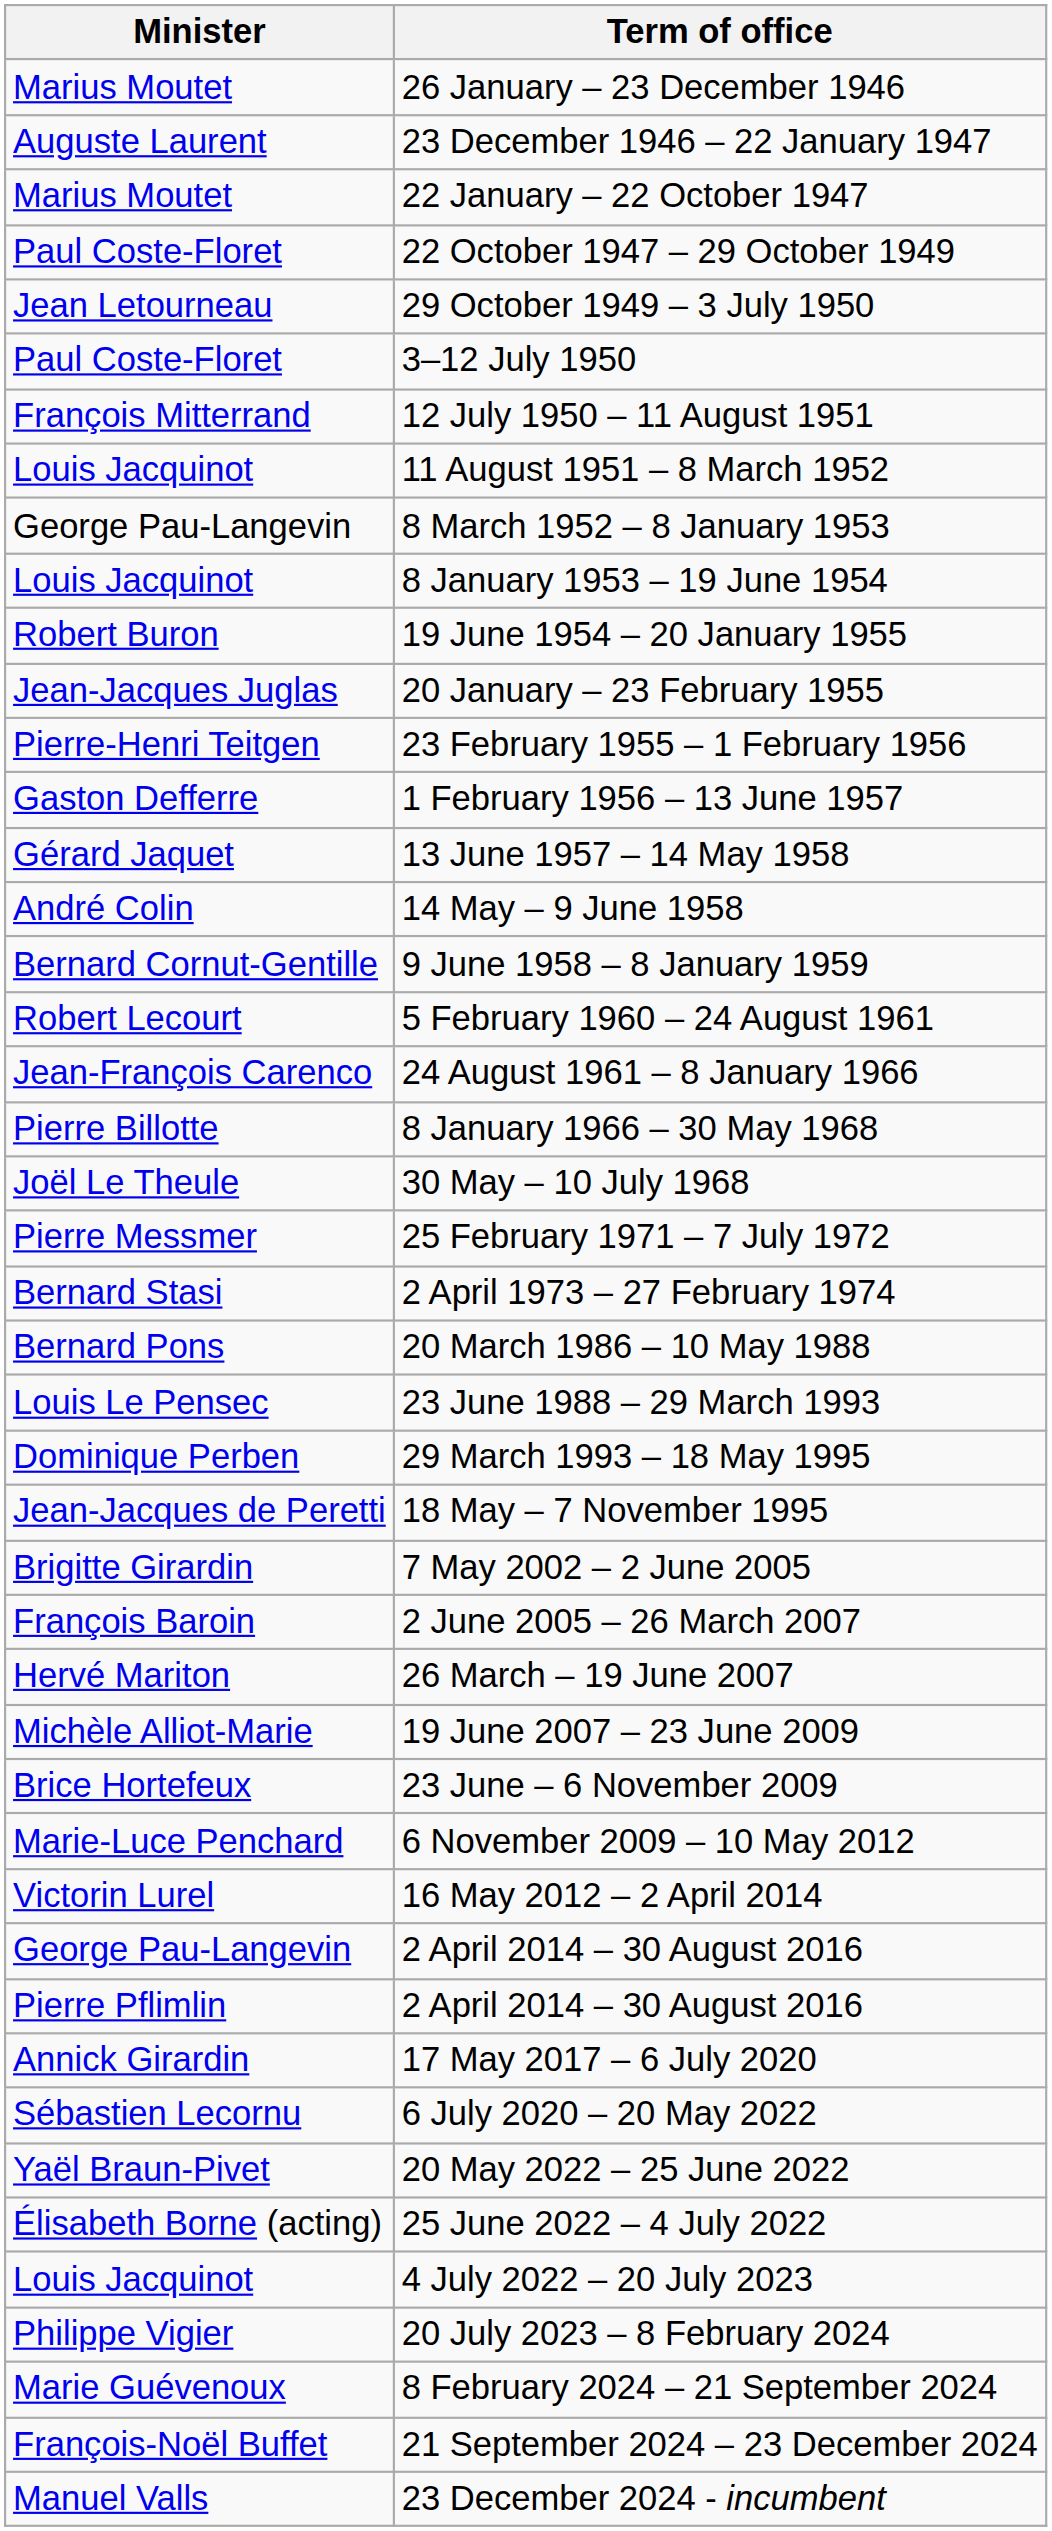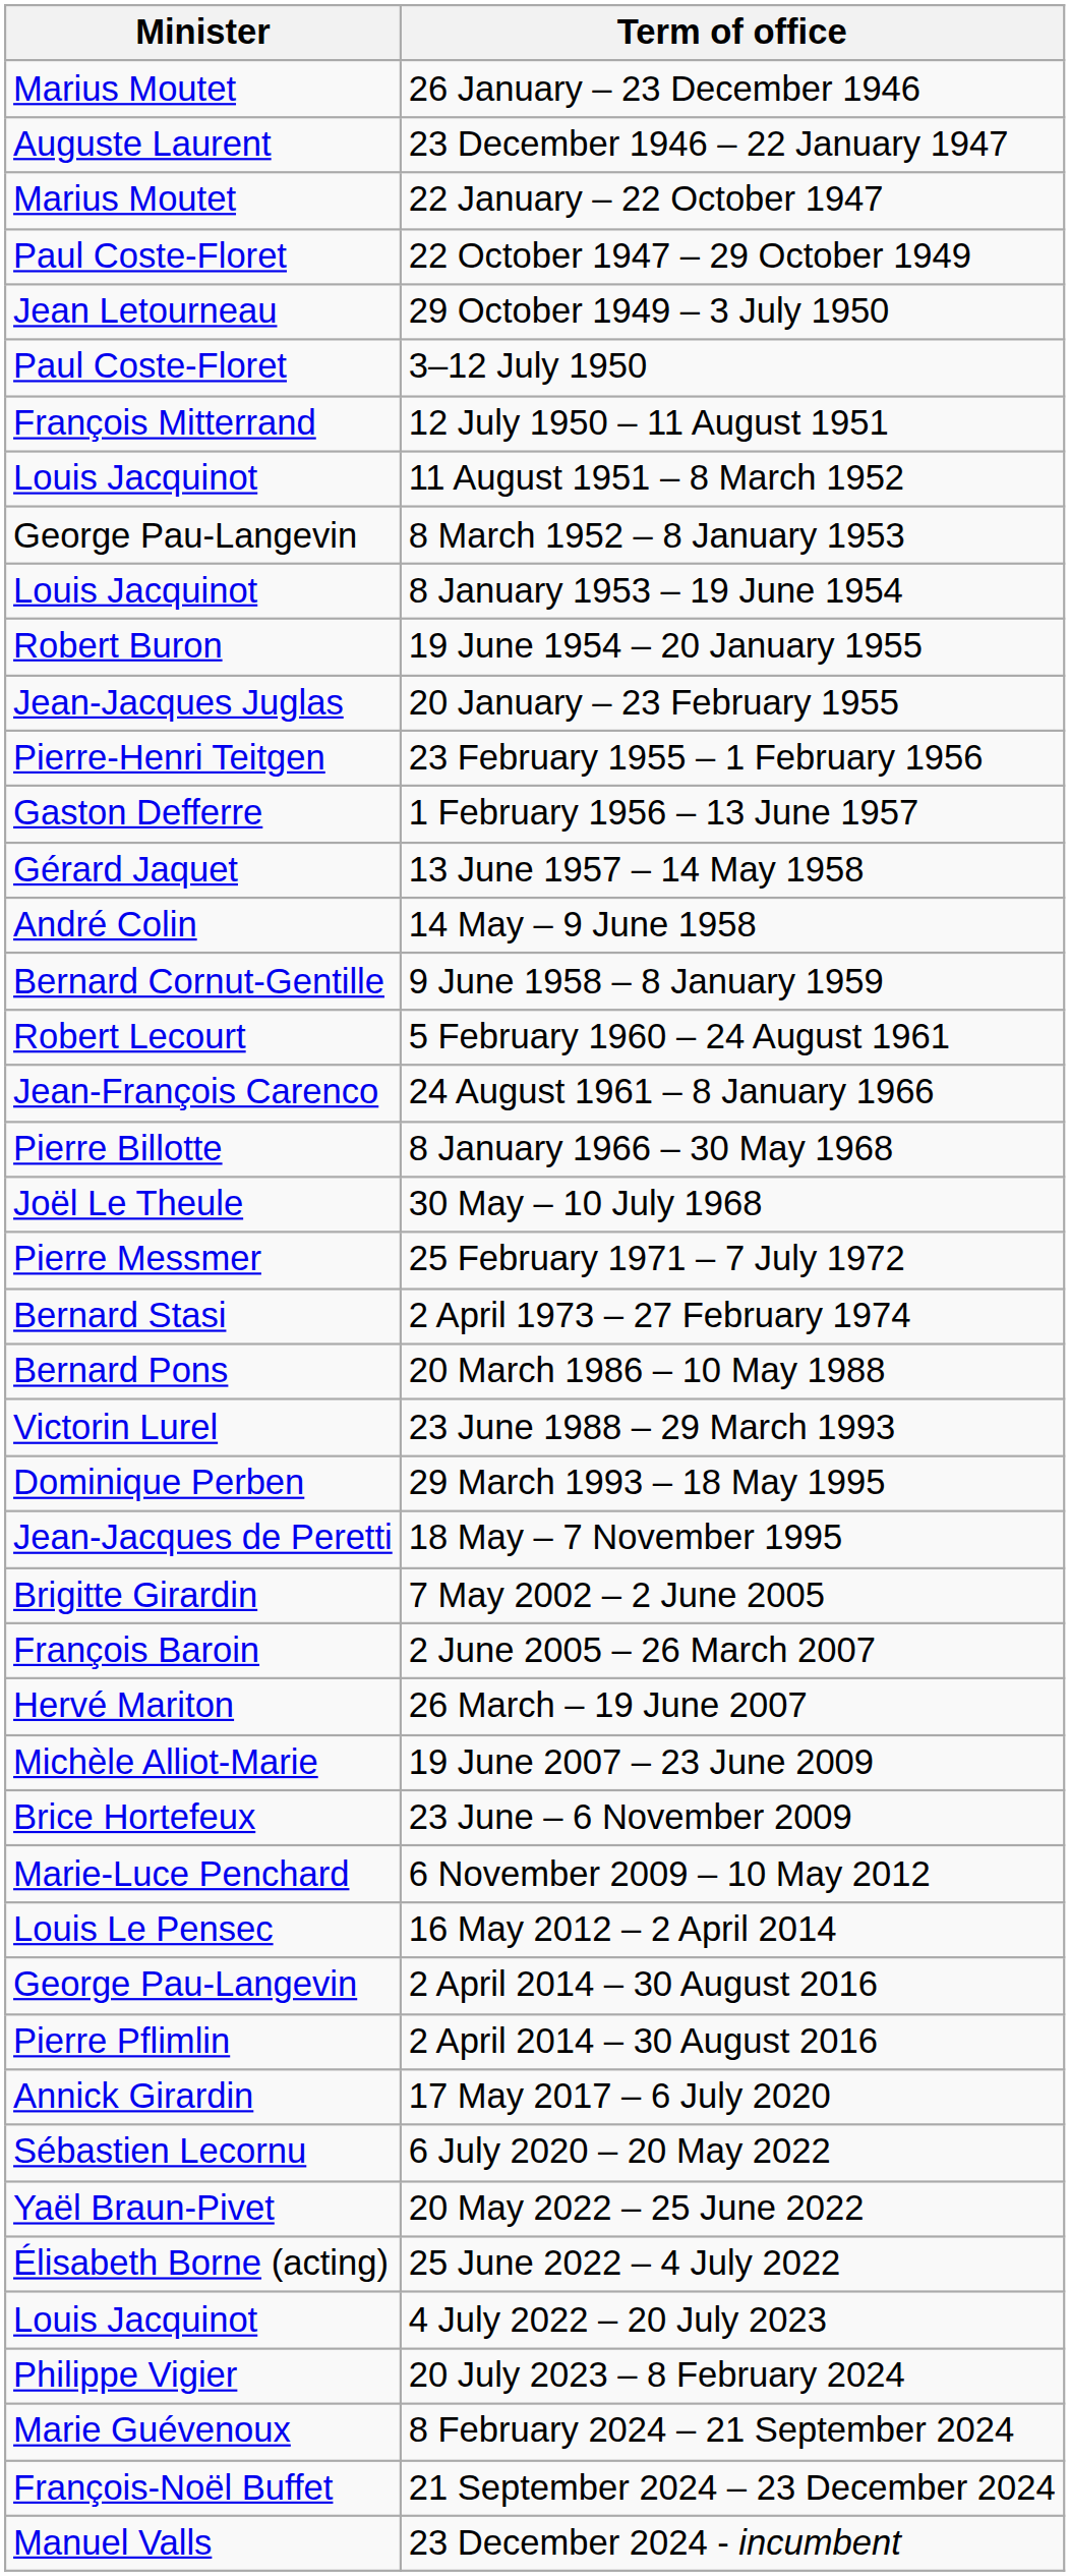row 26 | Minister: Louis Le Pensec -> Victorin Lurel
row 35 | Minister: Victorin Lurel -> Louis Le Pensec
